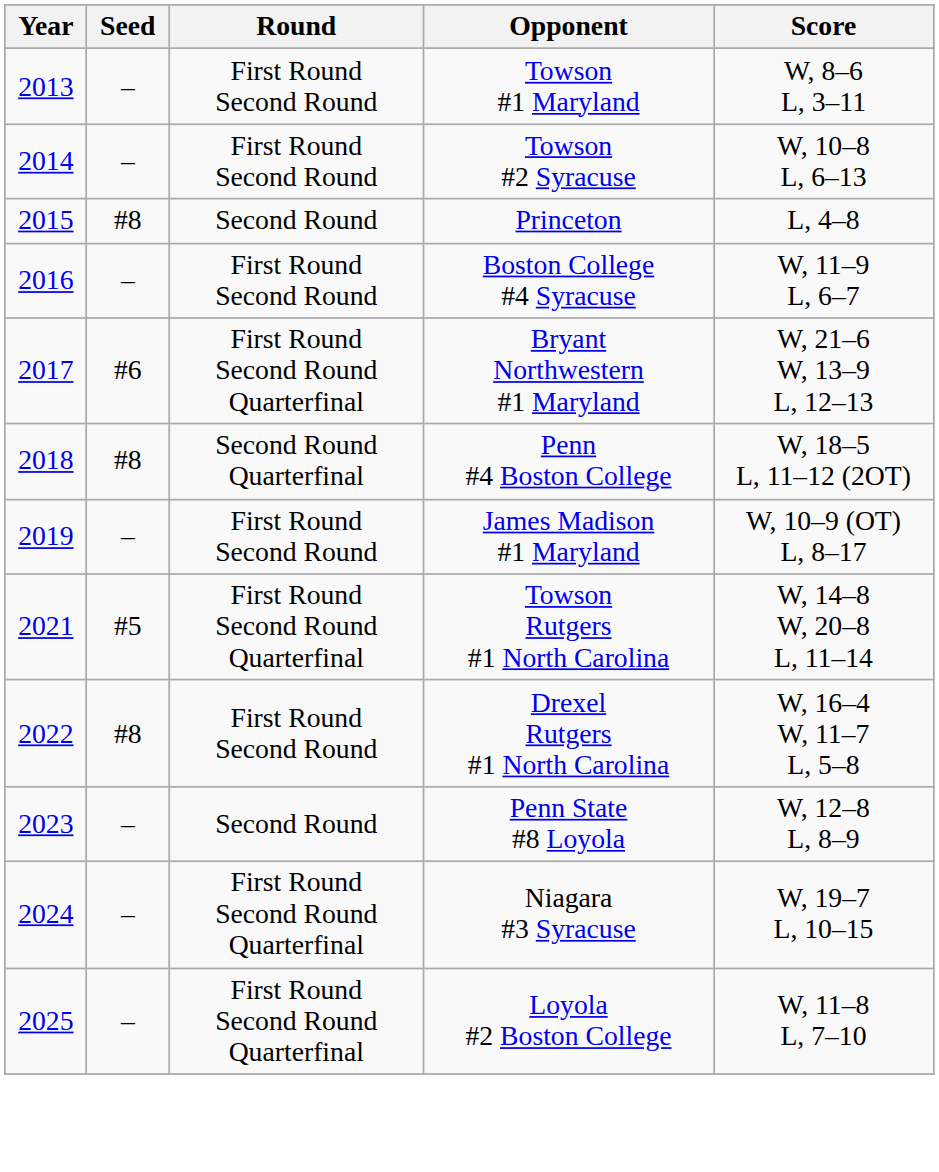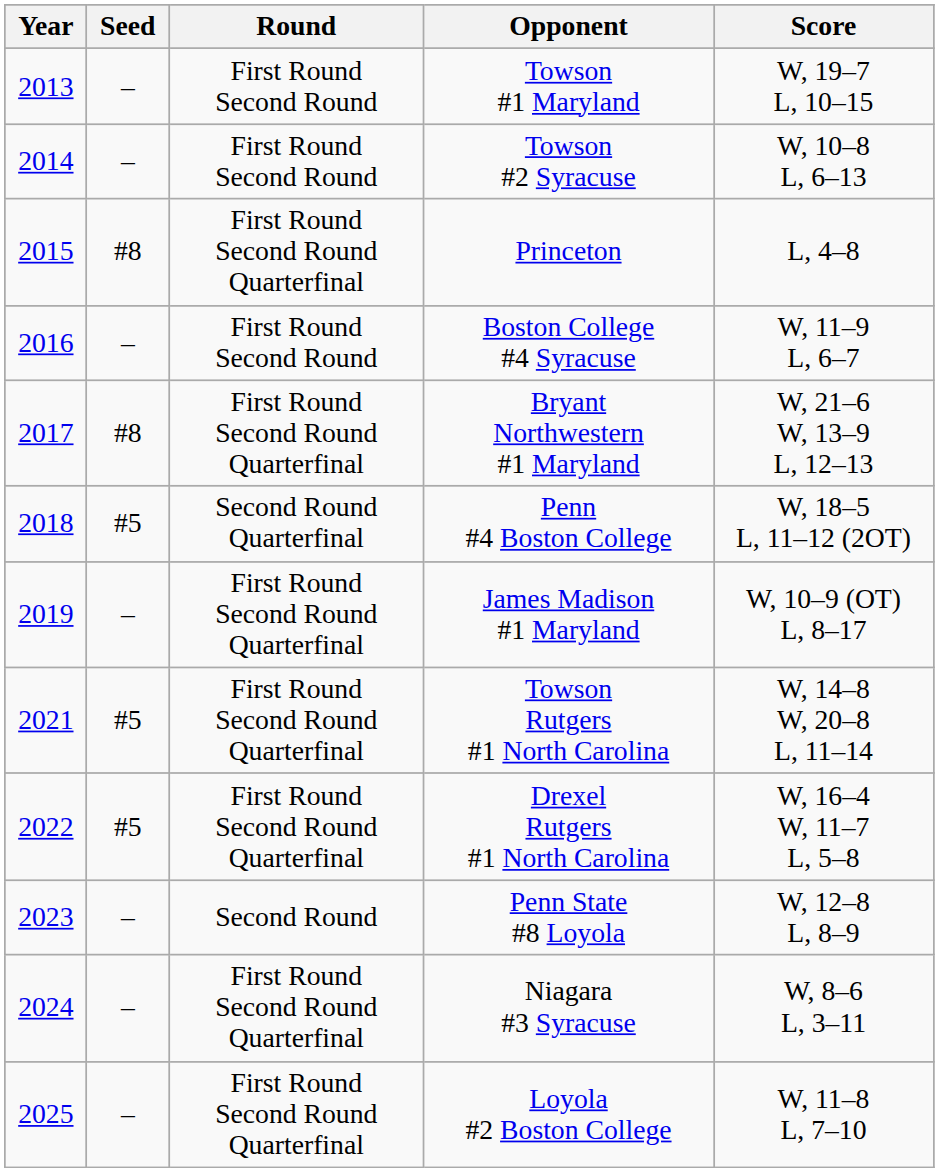Towson #1 Maryland | Score: W, 8–6 L, 3–11 -> W, 19–7 L, 10–15
Princeton | Round: Second Round -> First Round Second Round Quarterfinal
Bryant Northwestern #1 Maryland | Seed: #6 -> #8
Penn #4 Boston College | Seed: #8 -> #5
James Madison #1 Maryland | Round: First Round Second Round -> First Round Second Round Quarterfinal
Drexel Rutgers #1 North Carolina | Seed: #8 -> #5
Drexel Rutgers #1 North Carolina | Round: First Round Second Round -> First Round Second Round Quarterfinal
Niagara #3 Syracuse | Score: W, 19–7 L, 10–15 -> W, 8–6 L, 3–11
